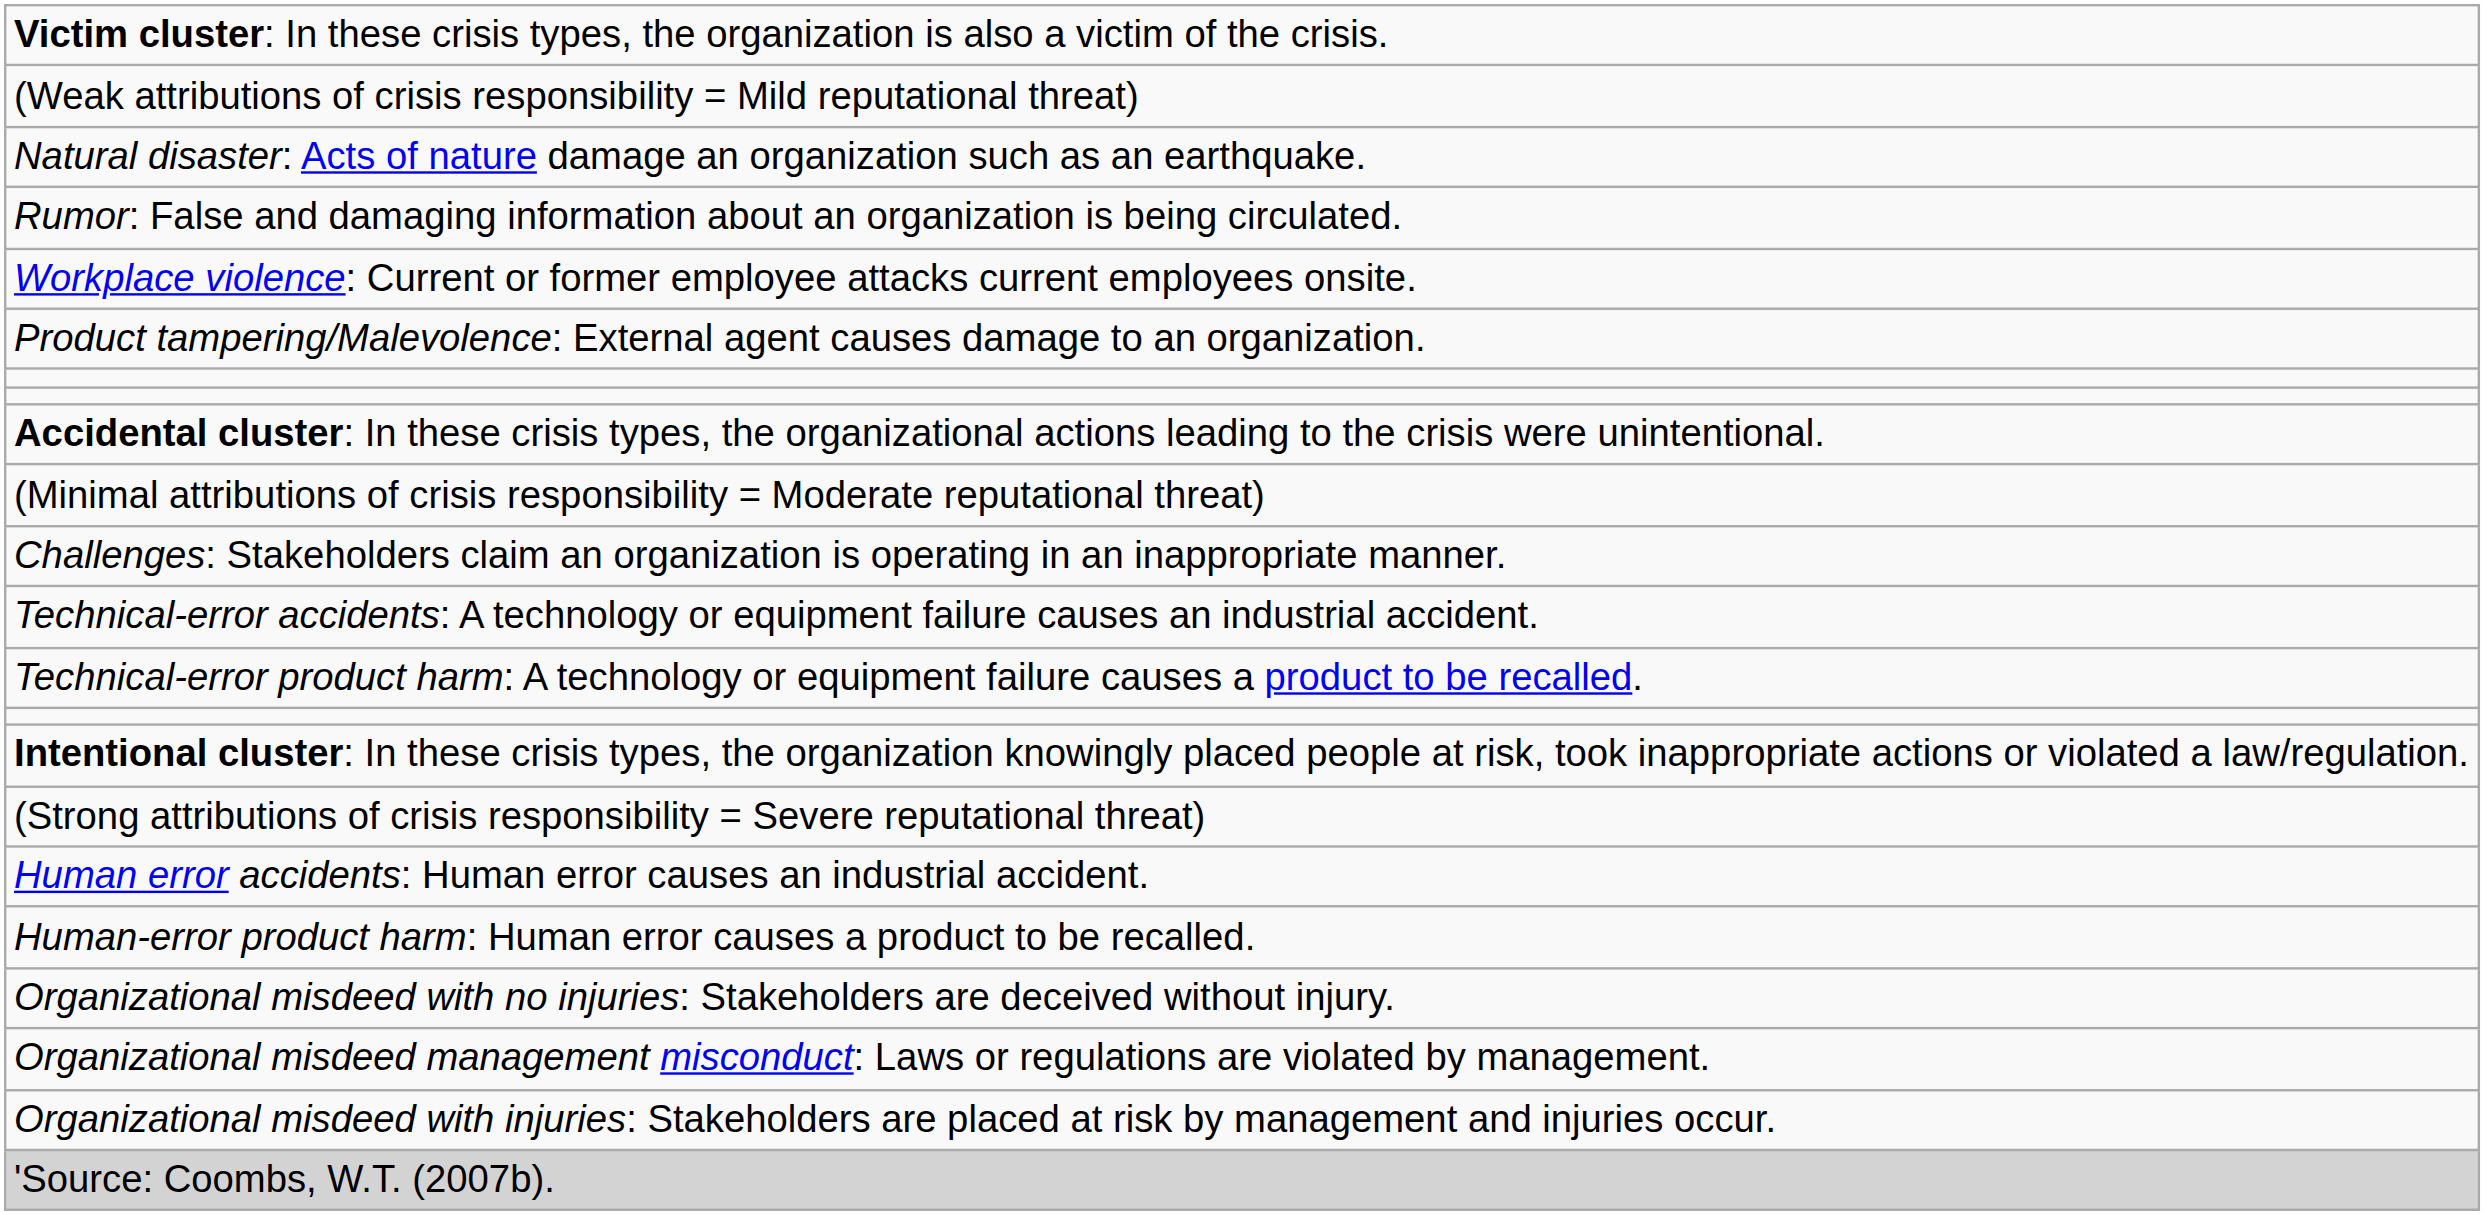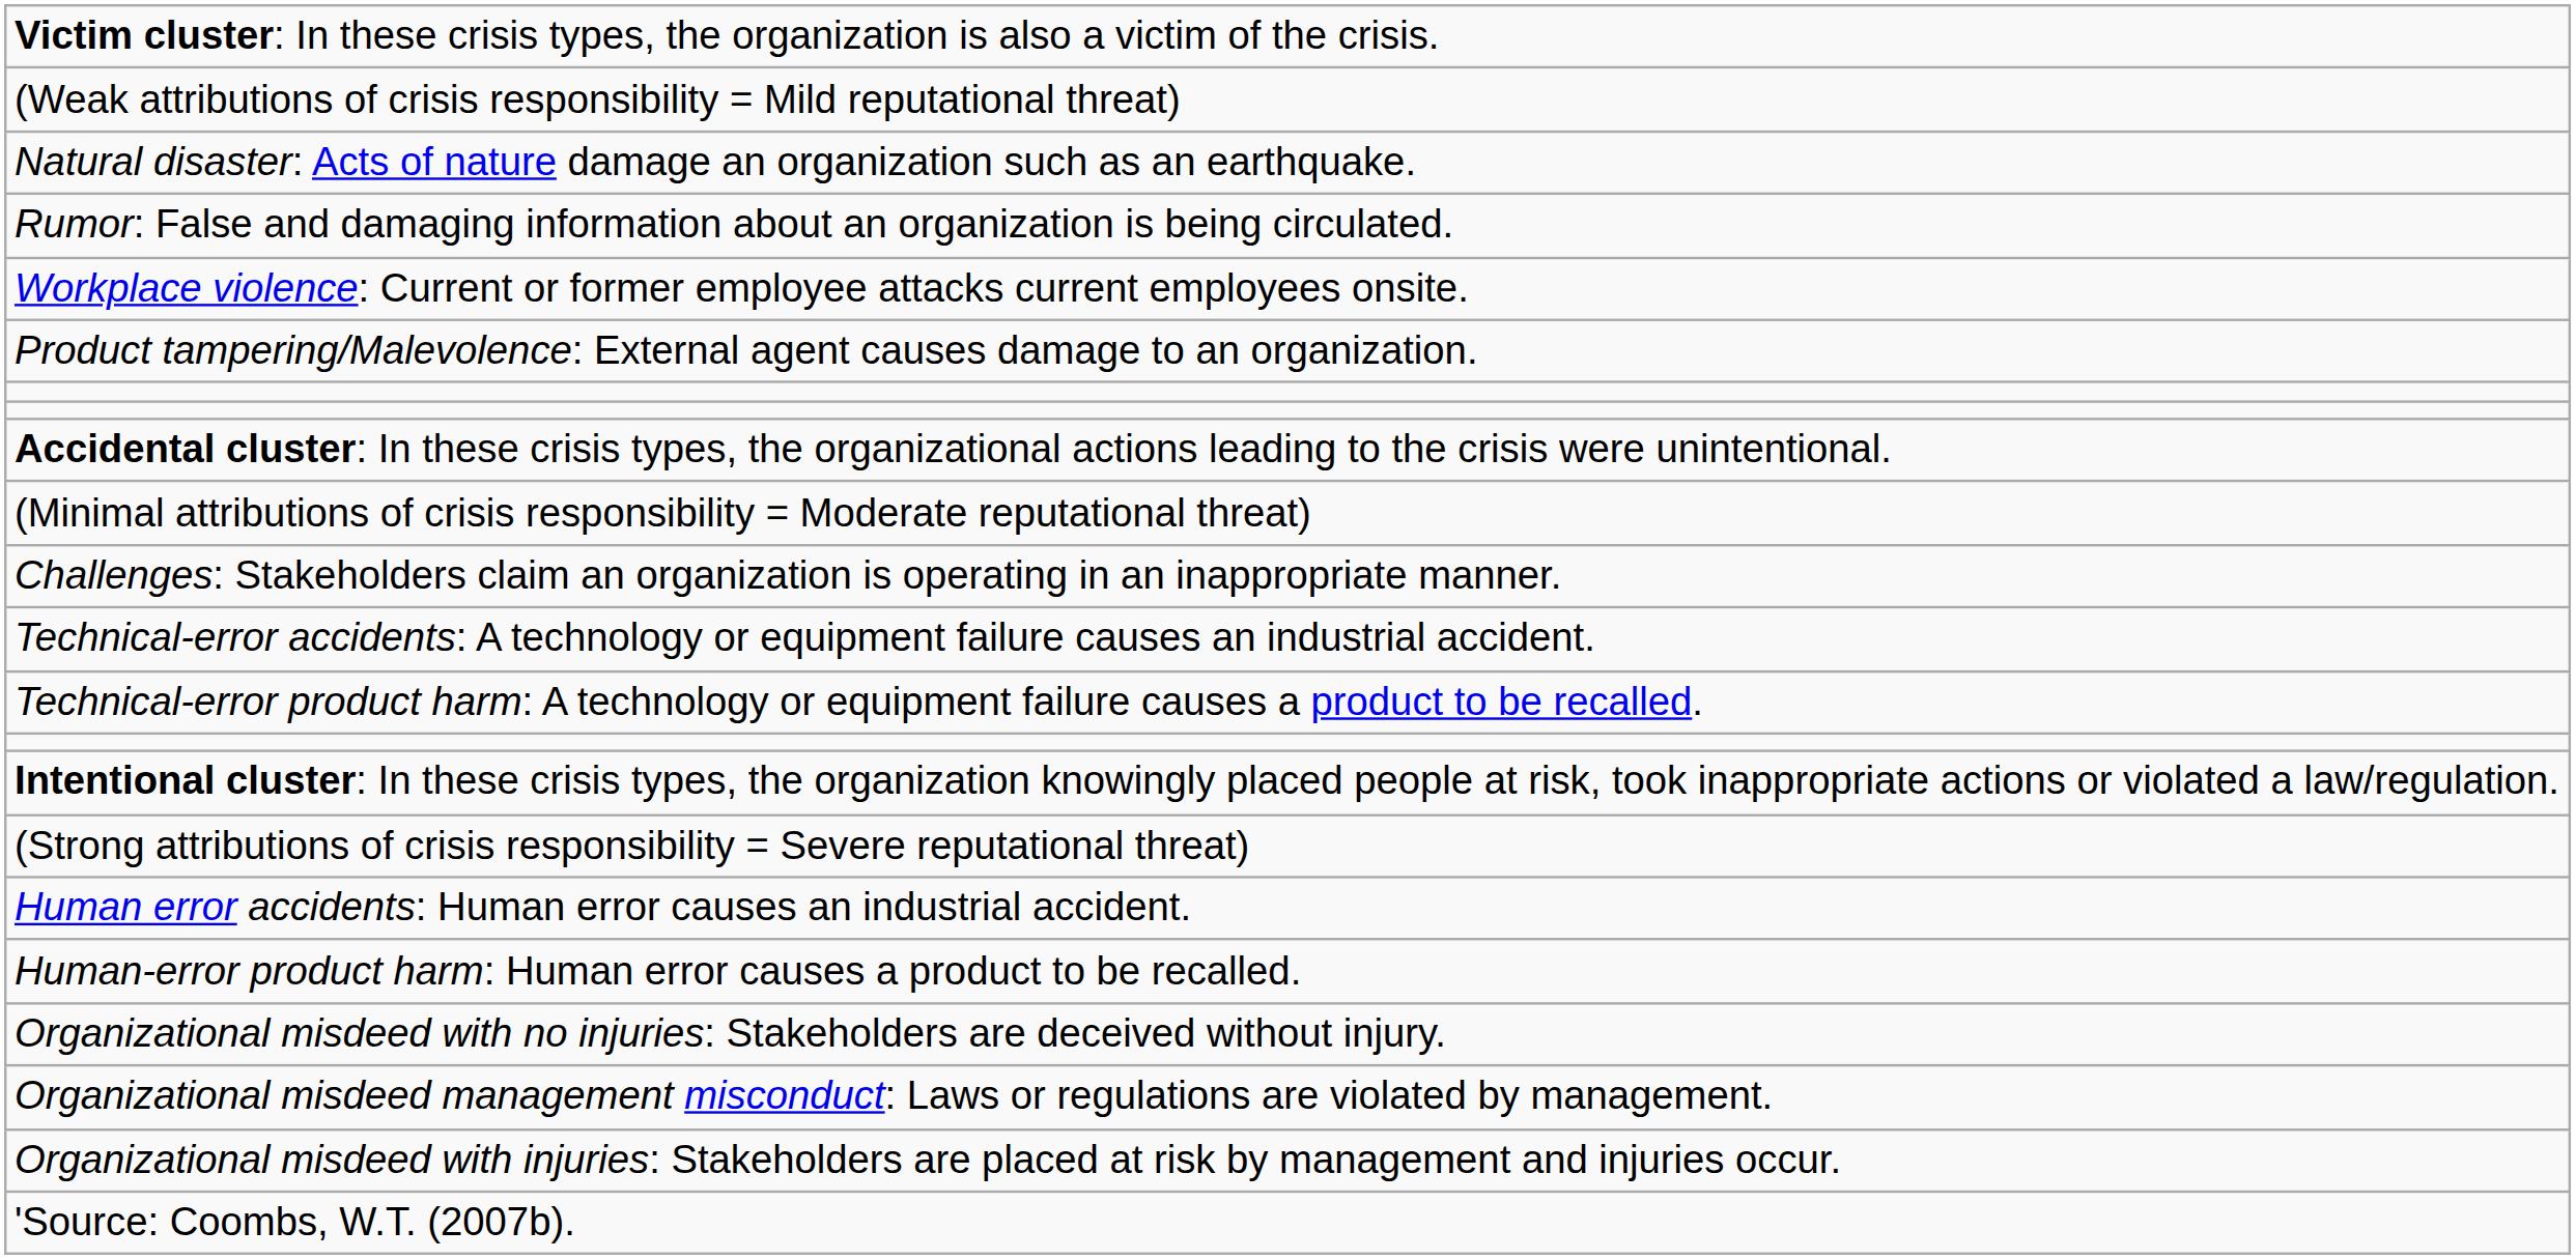row 22 | column 1: lightgrey background -> no background
